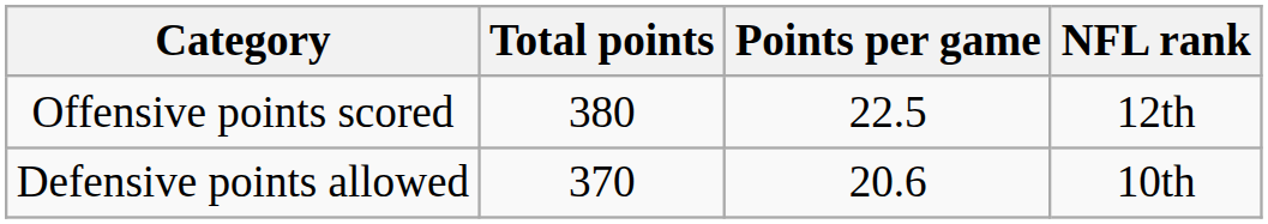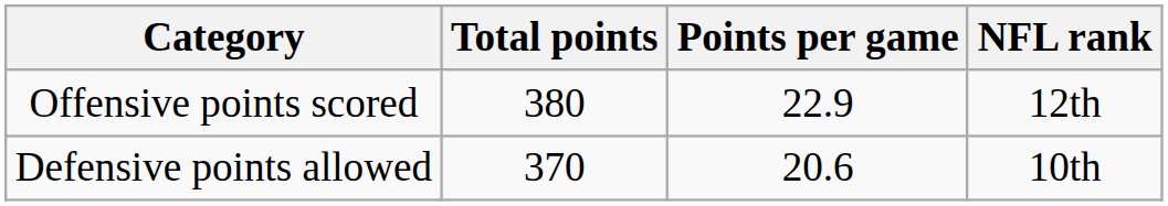Offensive points scored | Points per game: 22.5 -> 22.9
